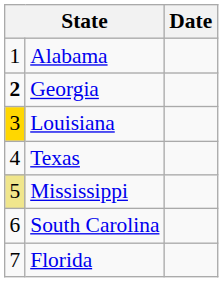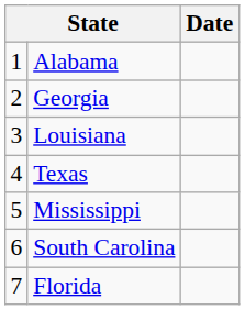Georgia | column 1: bold -> normal
Louisiana | column 1: gold background -> no background
Mississippi | column 1: khaki background -> no background
